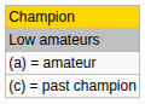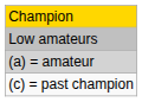row 3 | column 1: no background -> lightgrey background
